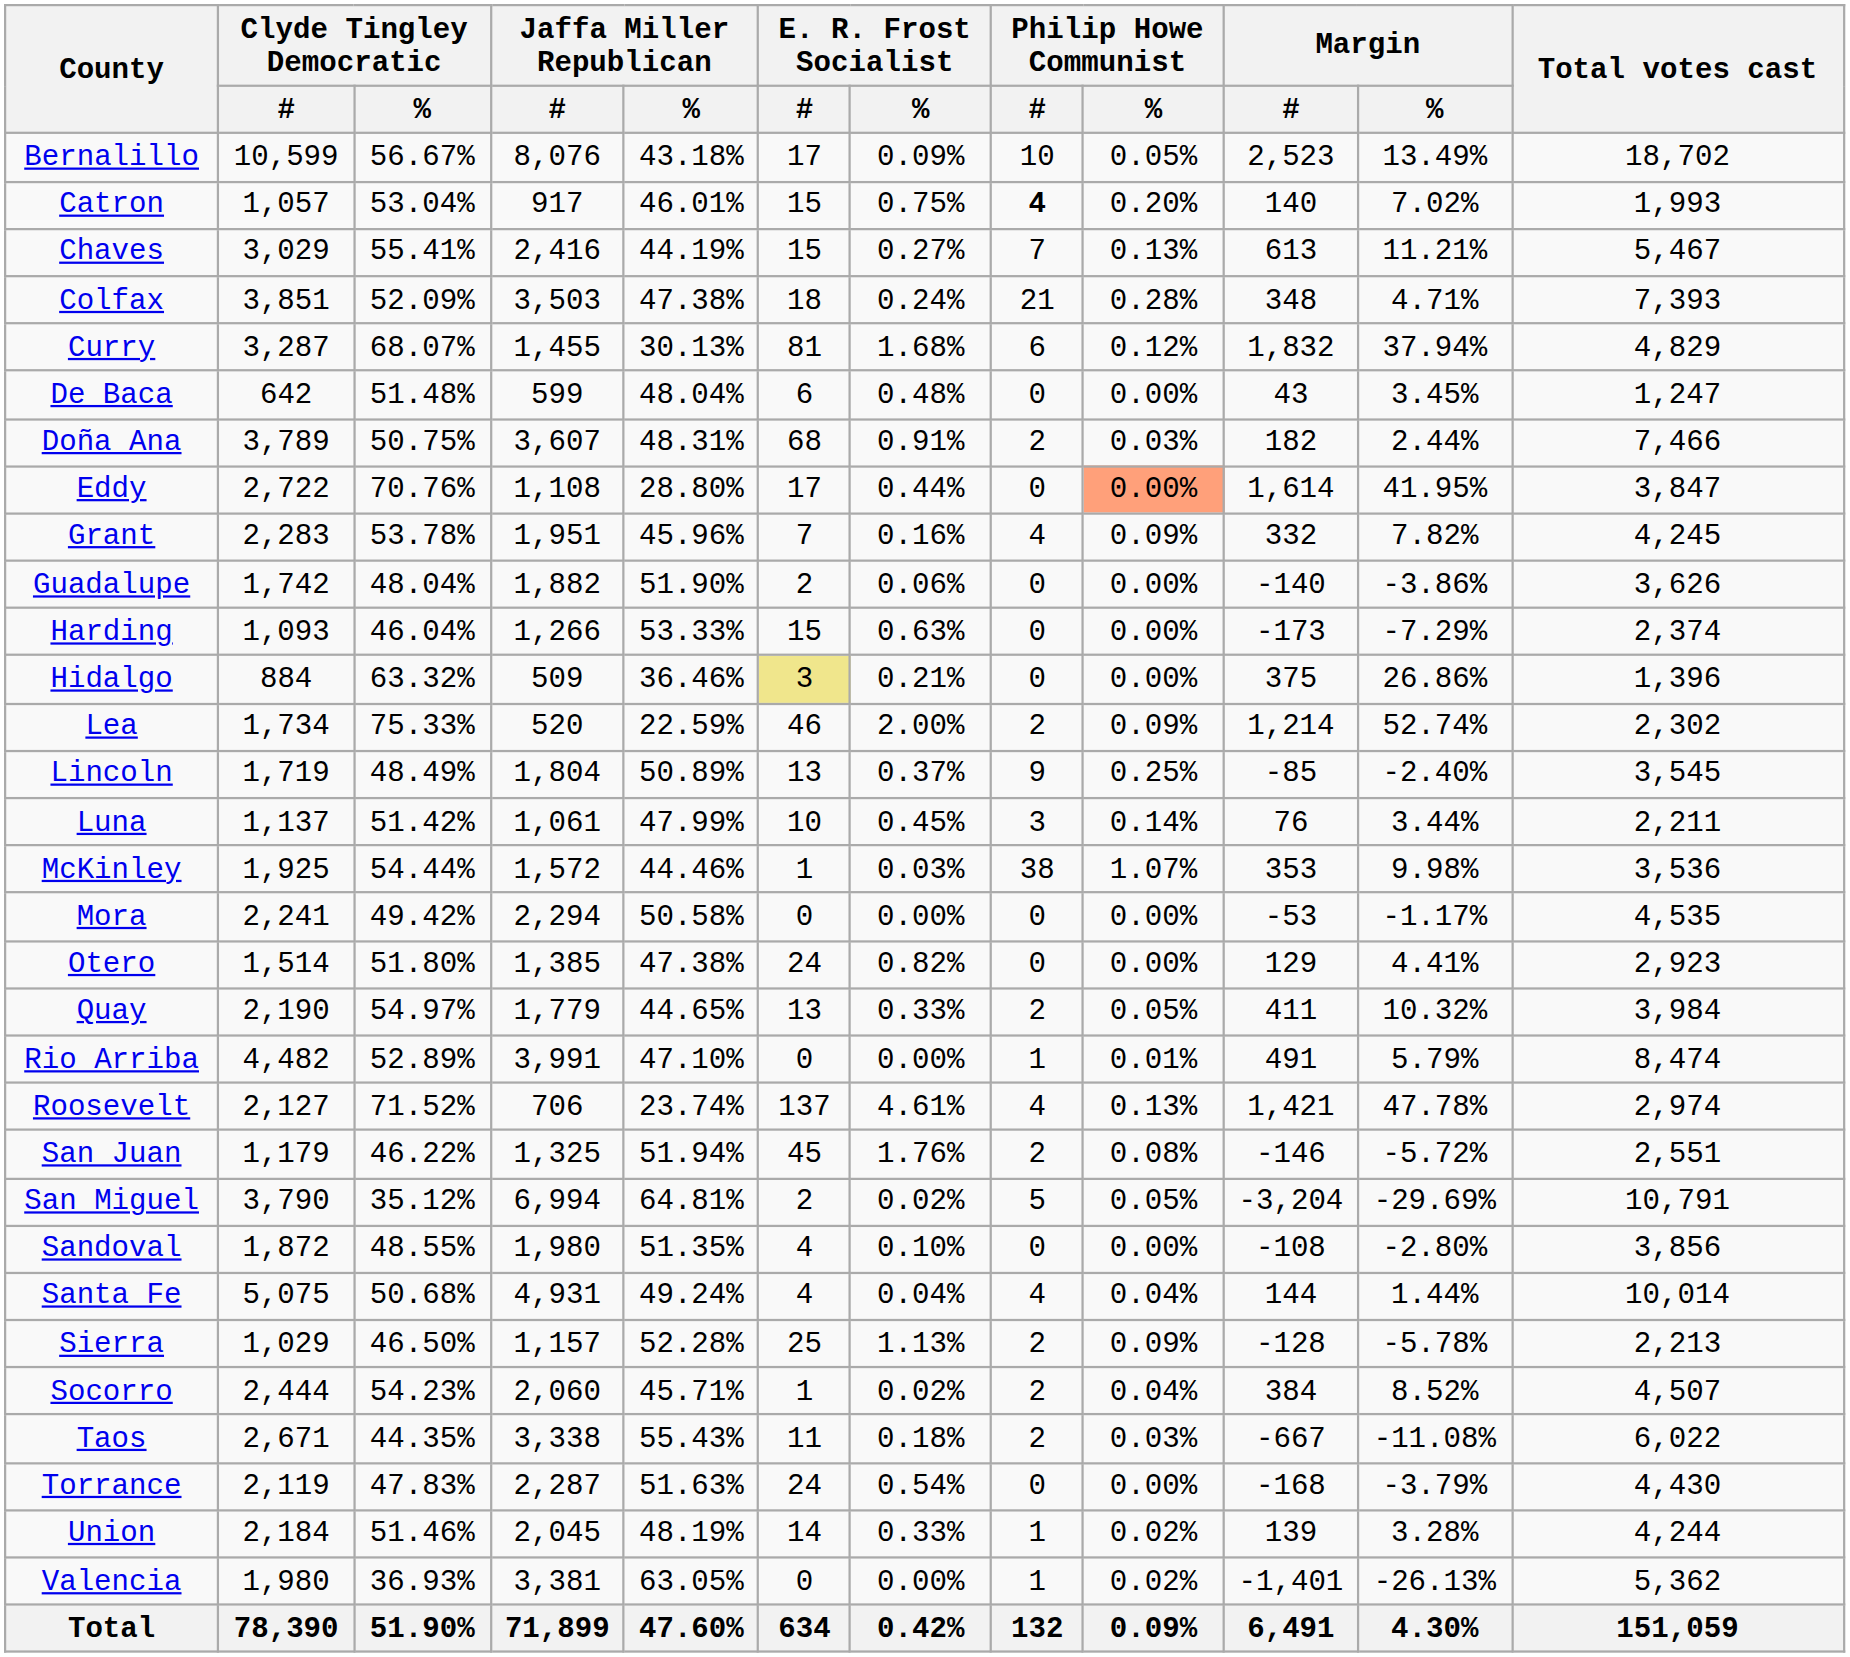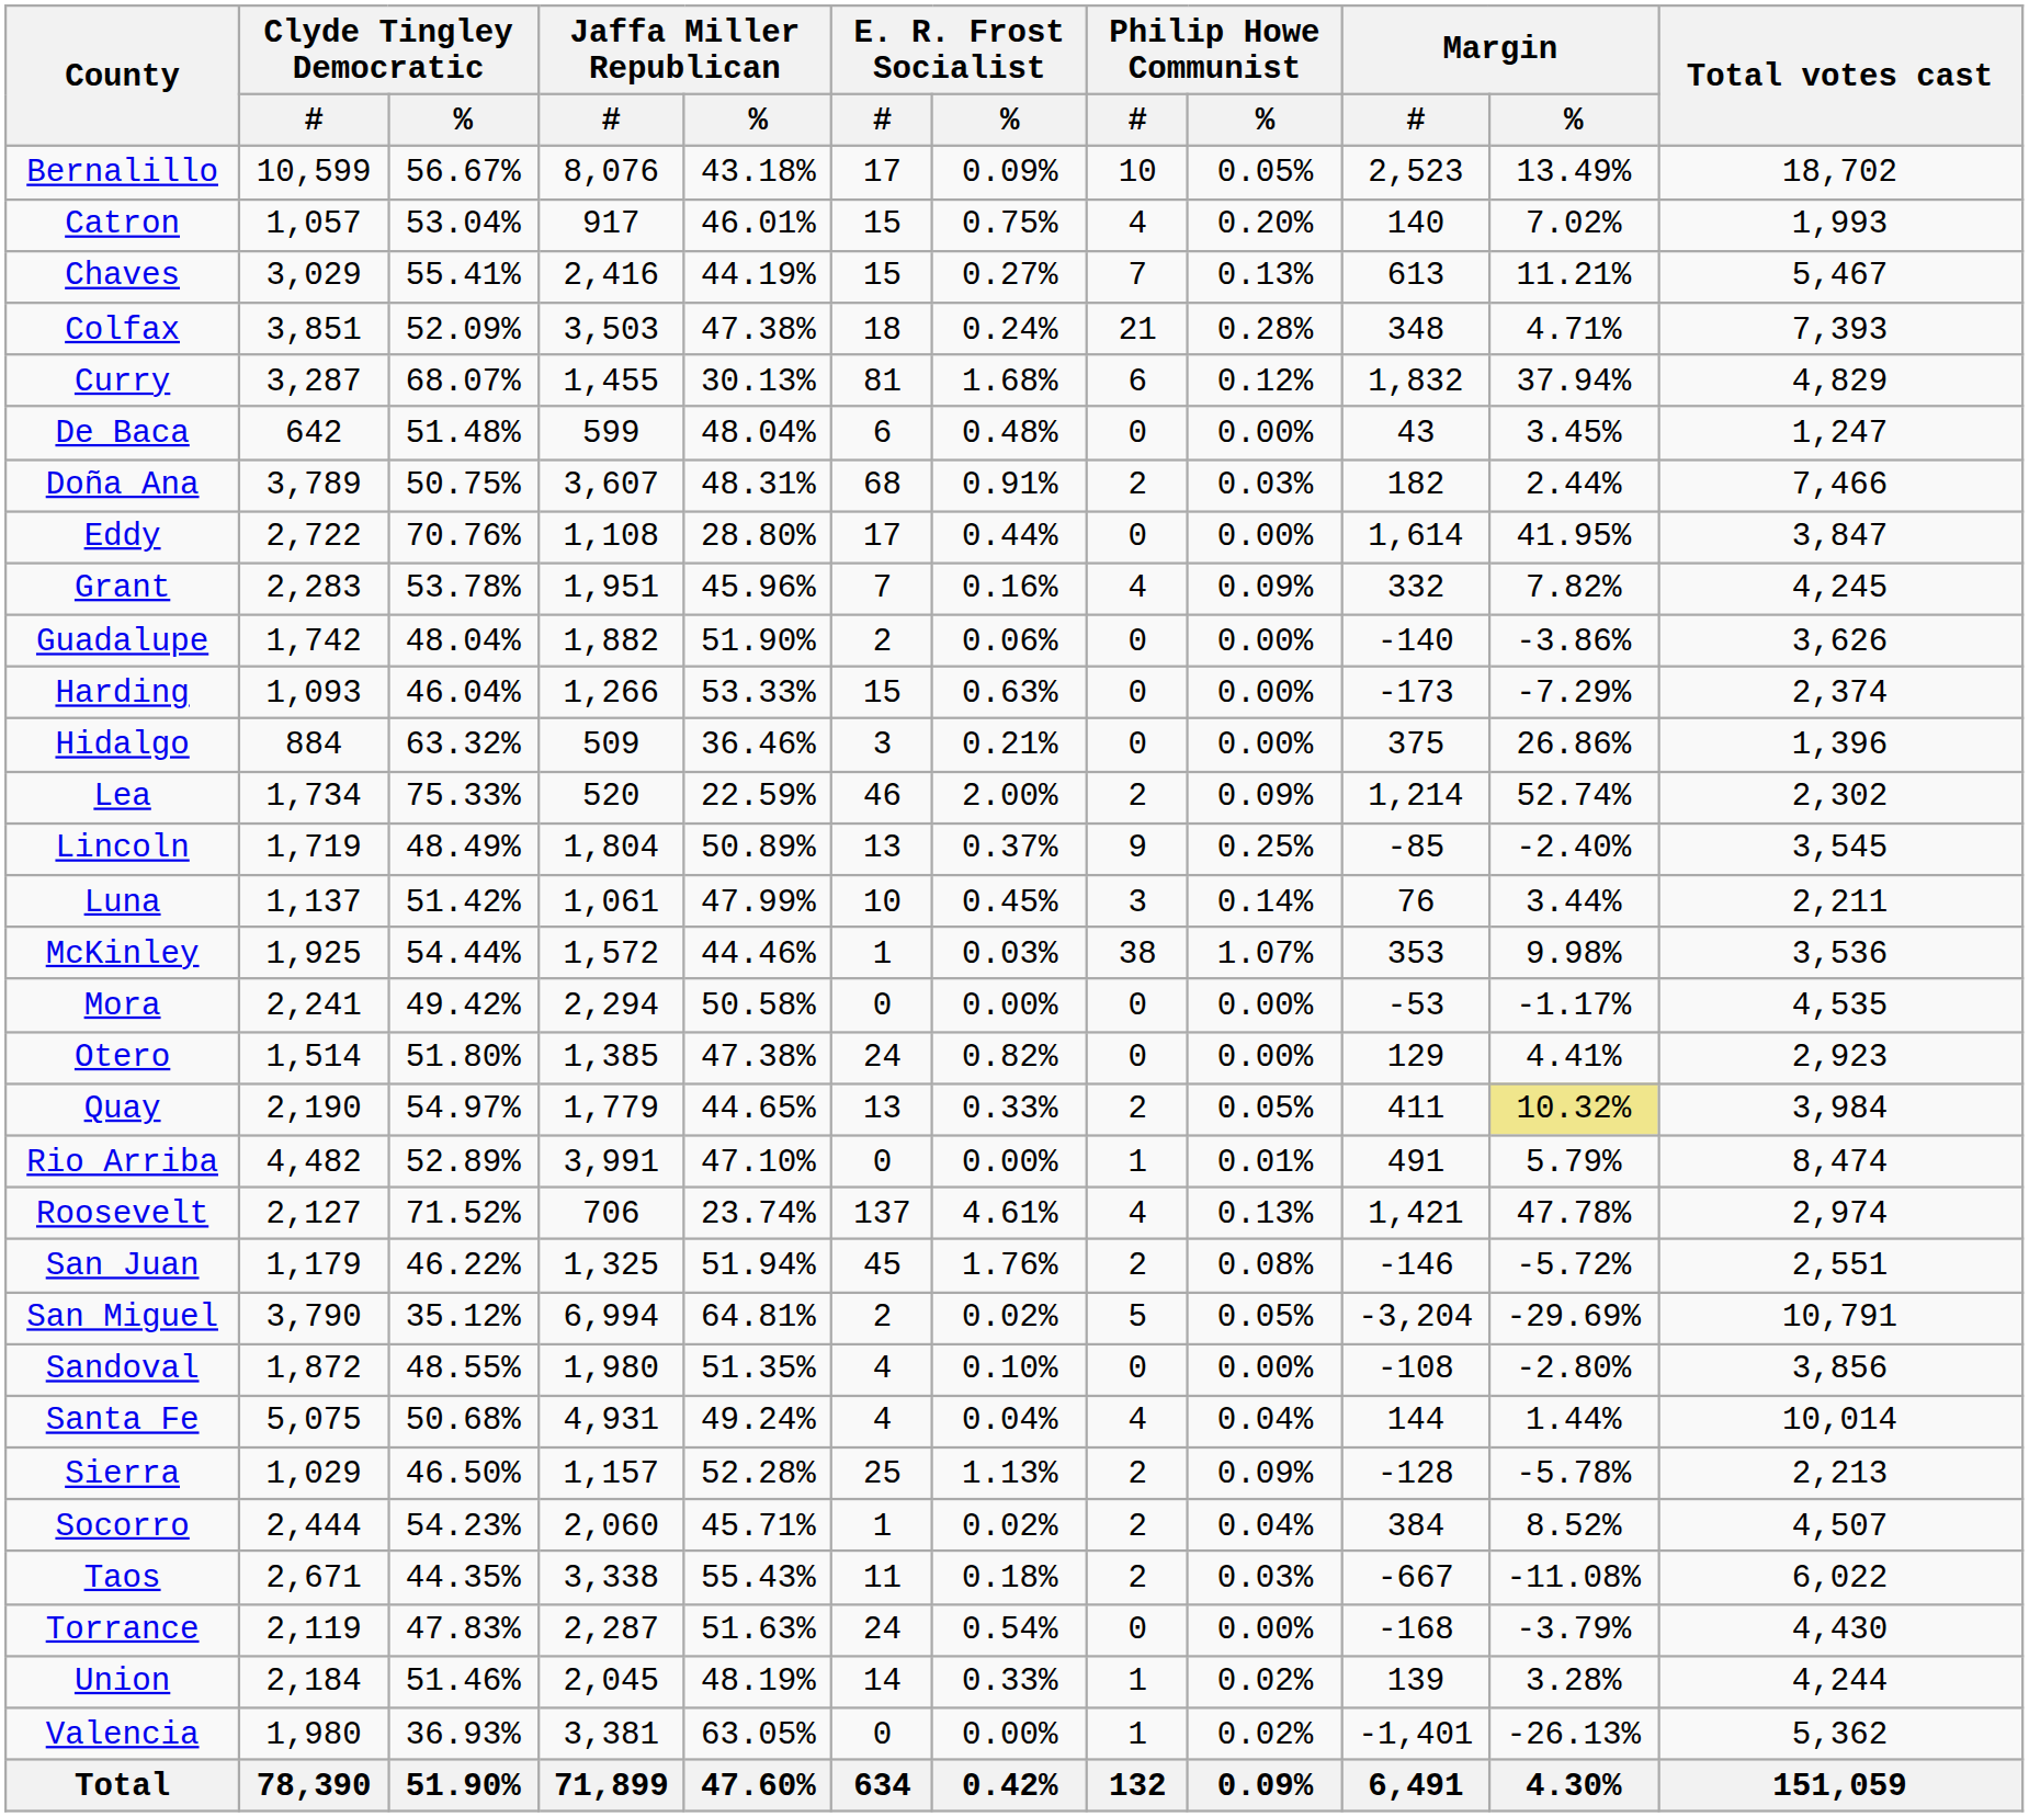Catron | Philip Howe Communist / #: bold -> normal
Eddy | Philip Howe Communist / %: lightsalmon background -> no background
Hidalgo | E. R. Frost Socialist / #: khaki background -> no background
Quay | Margin / %: no background -> khaki background
